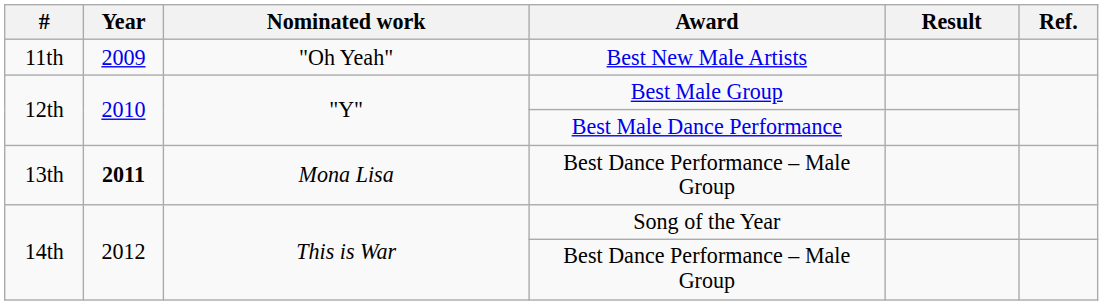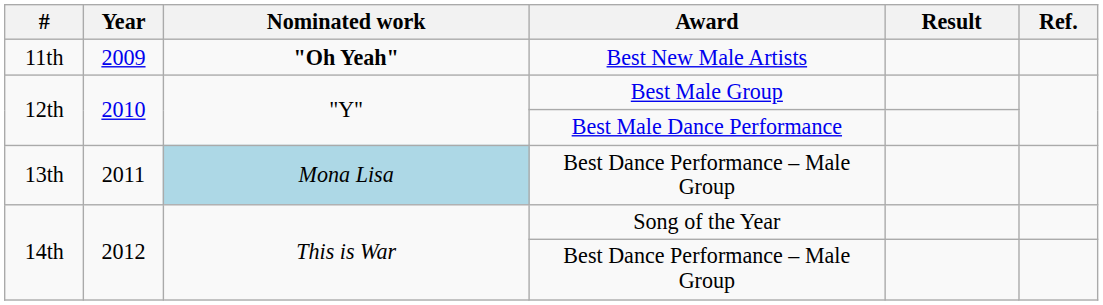Best New Male Artists | Nominated work: normal -> bold
13th / Best Dance Performance – Male Group | Year: bold -> normal
13th / Best Dance Performance – Male Group | Nominated work: no background -> lightblue background
